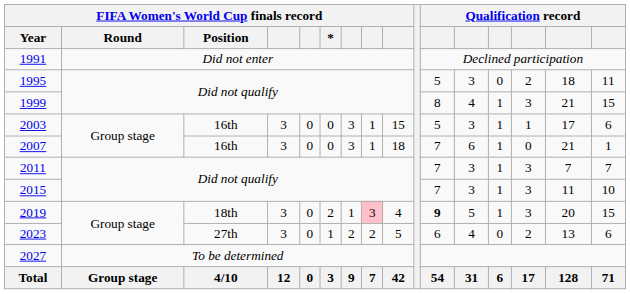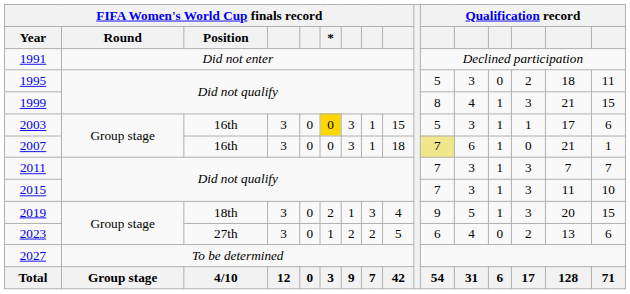2003 | FIFA Women's World Cup finals record / *: no background -> gold background
2007 | column 11: no background -> khaki background
2019 | column 8: pink background -> no background
2019 | column 11: bold -> normal
